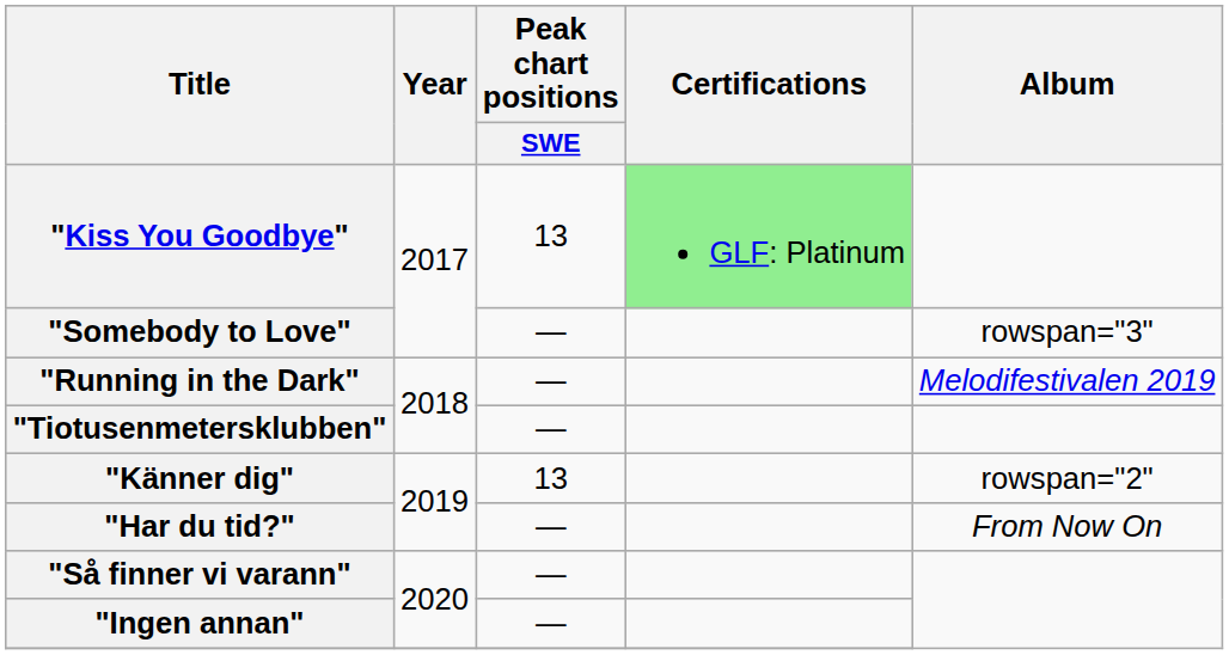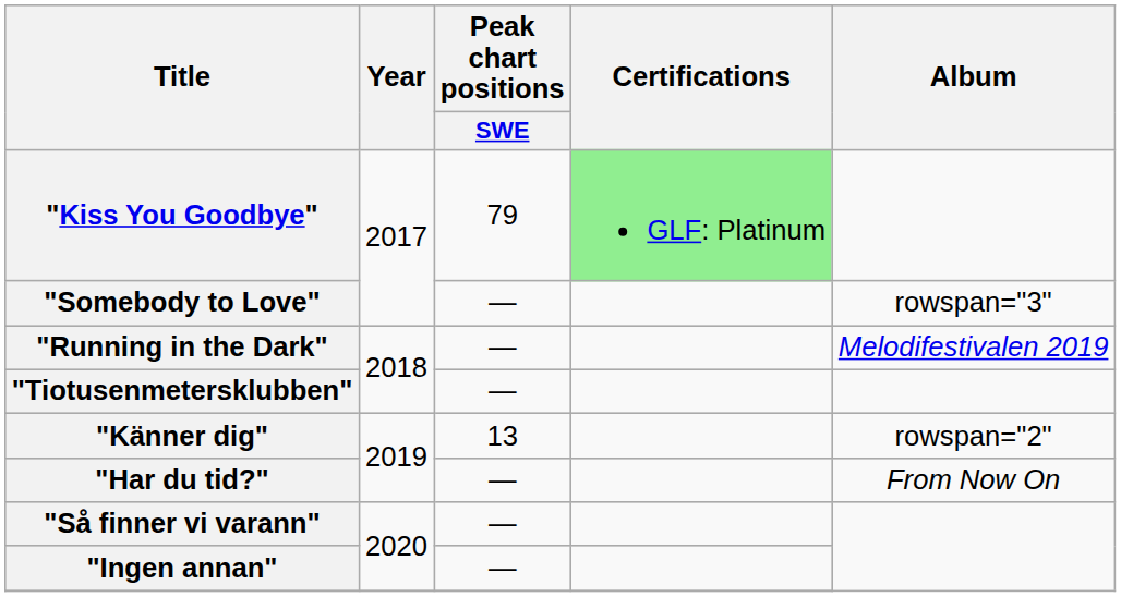"Kiss You Goodbye" | Peak chart positions / SWE: 13 -> 79
